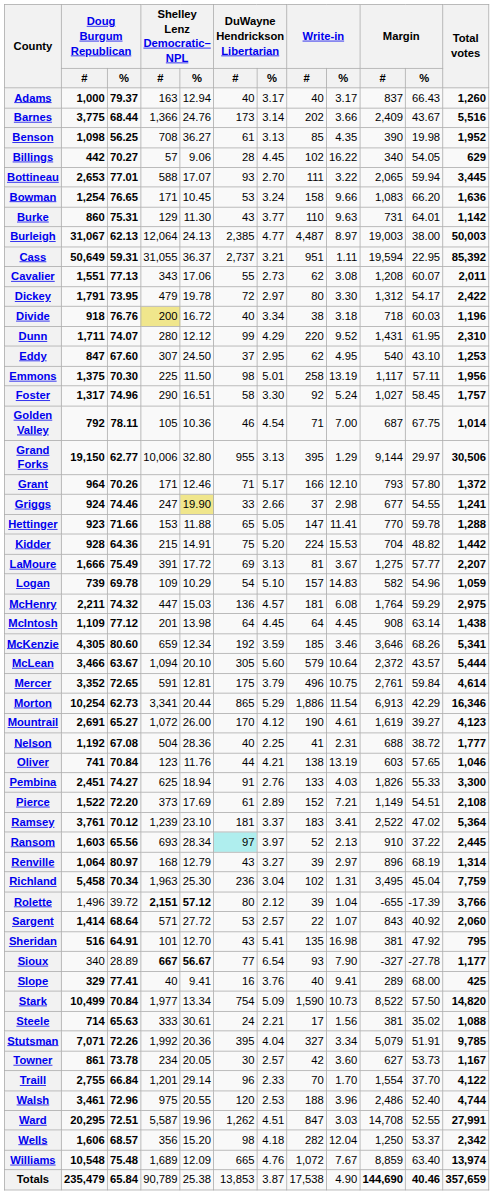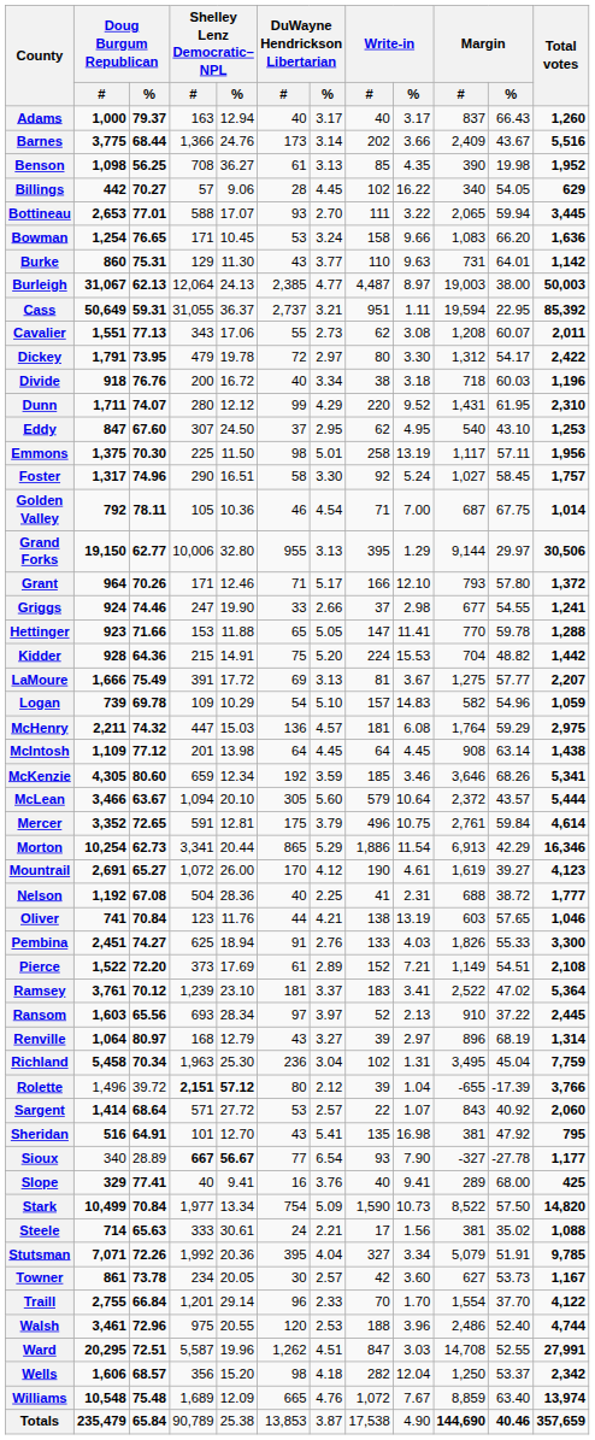Divide | Shelley Lenz Democratic–NPL / #: khaki background -> no background
Griggs | Shelley Lenz Democratic–NPL / %: khaki background -> no background
Ransom | DuWayne Hendrickson Libertarian / #: paleturquoise background -> no background
